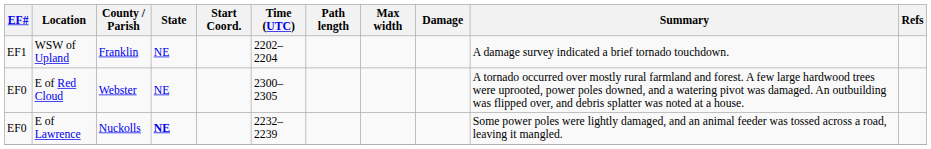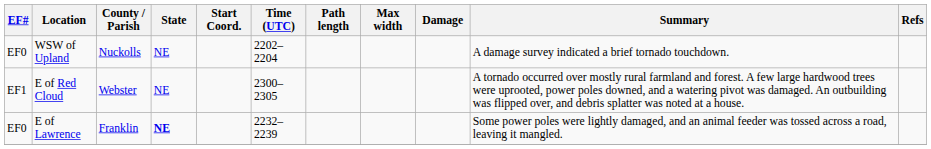WSW of Upland | EF#: EF1 -> EF0
WSW of Upland | County / Parish: Franklin -> Nuckolls
E of Red Cloud | EF#: EF0 -> EF1
E of Lawrence | County / Parish: Nuckolls -> Franklin
